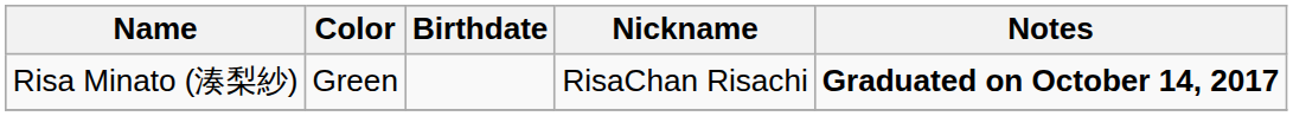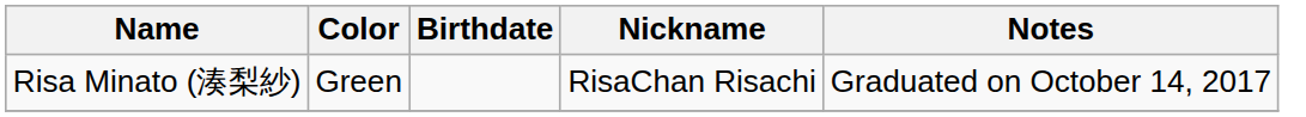Risa Minato (湊梨紗) | Notes: bold -> normal
